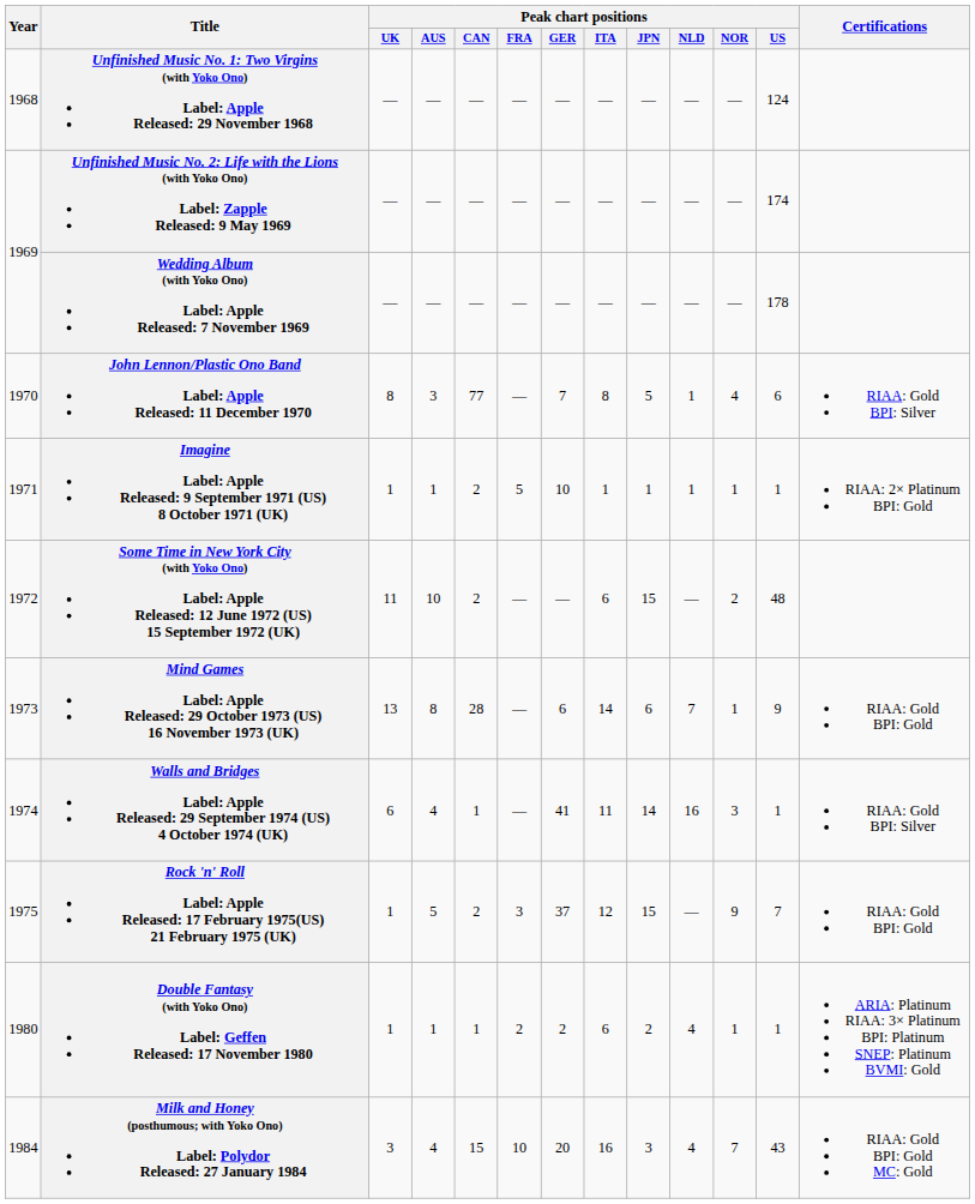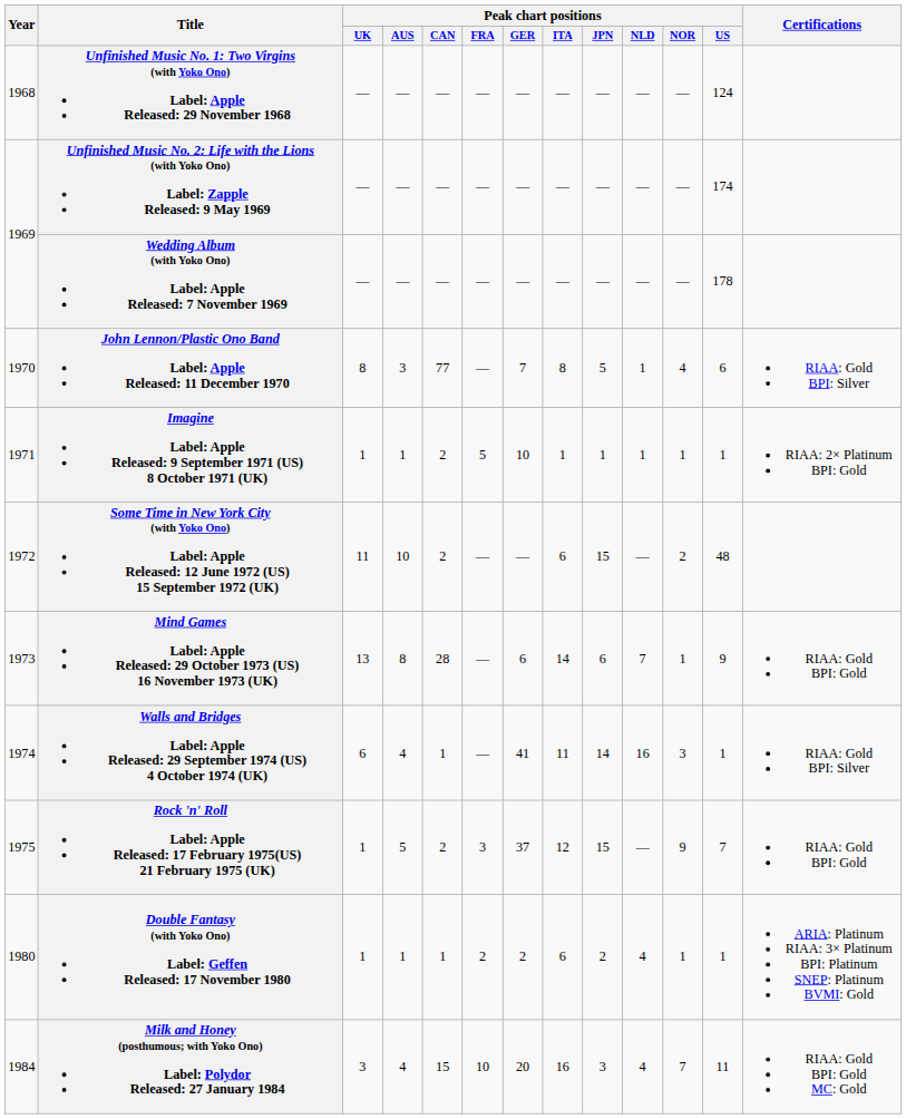row 13 | Peak chart positions / US: 43 -> 11
